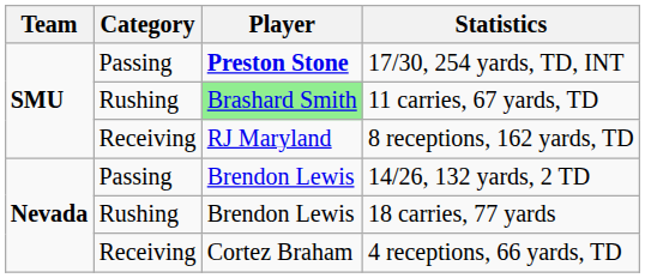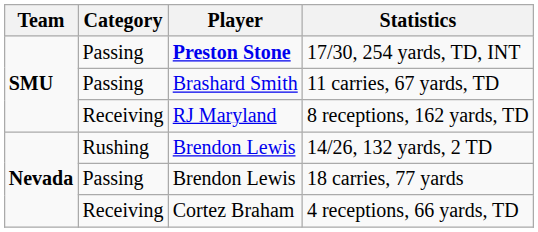11 carries, 67 yards, TD | Category: Rushing -> Passing
11 carries, 67 yards, TD | Player: lightgreen background -> no background
14/26, 132 yards, 2 TD | Category: Passing -> Rushing
18 carries, 77 yards | Category: Rushing -> Passing
